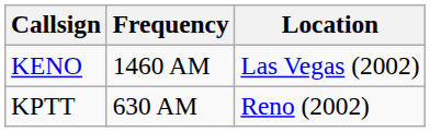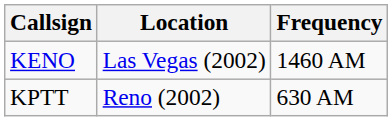columns swapped: Frequency <-> Location
